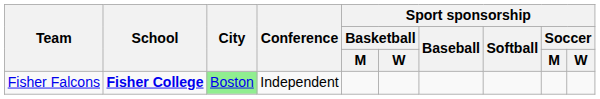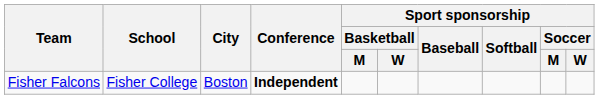Fisher Falcons | School: bold -> normal
Fisher Falcons | City: lightgreen background -> no background
Fisher Falcons | Conference: normal -> bold
